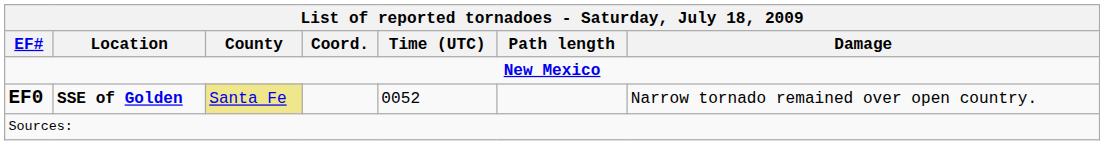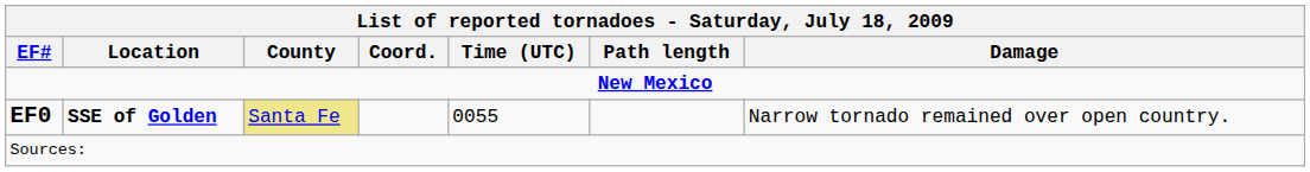EF0 | Time (UTC): 0052 -> 0055
